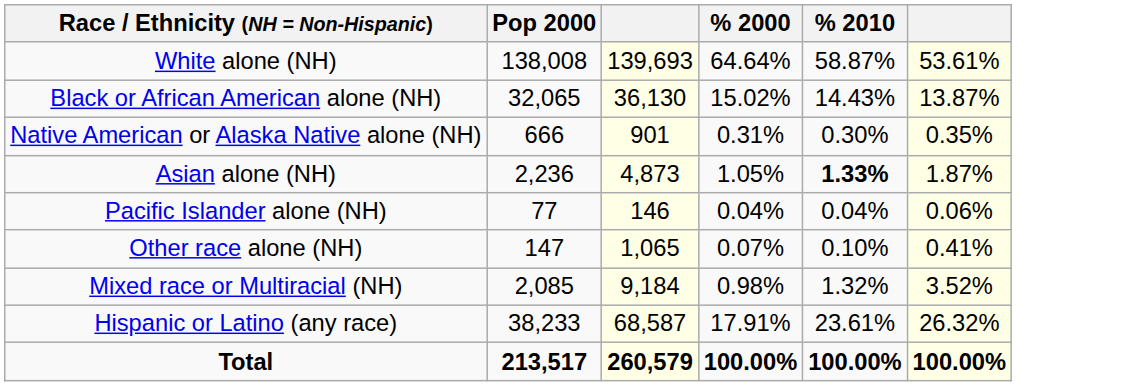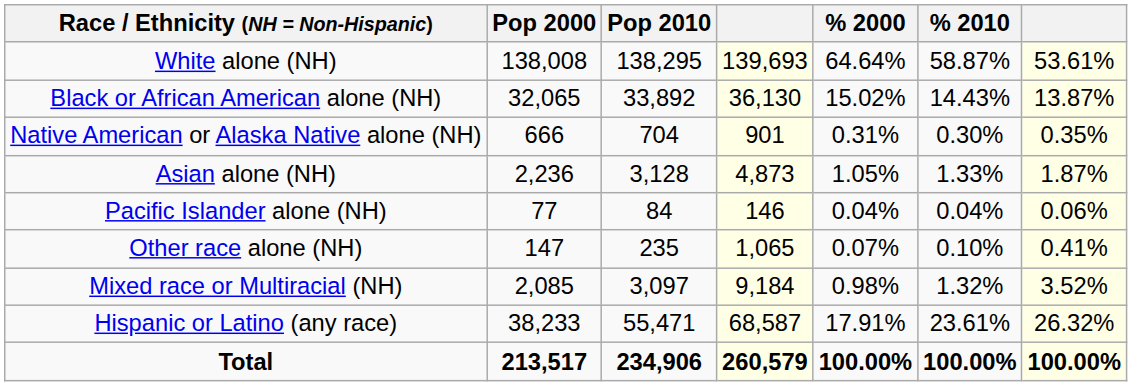+ column: Pop 2010 | 138,295 | 33,892 | 704 | 3,128 | 84 | 235 | 3,097 | 55,471 | 234,906
Asian alone (NH) | % 2010: bold -> normal
